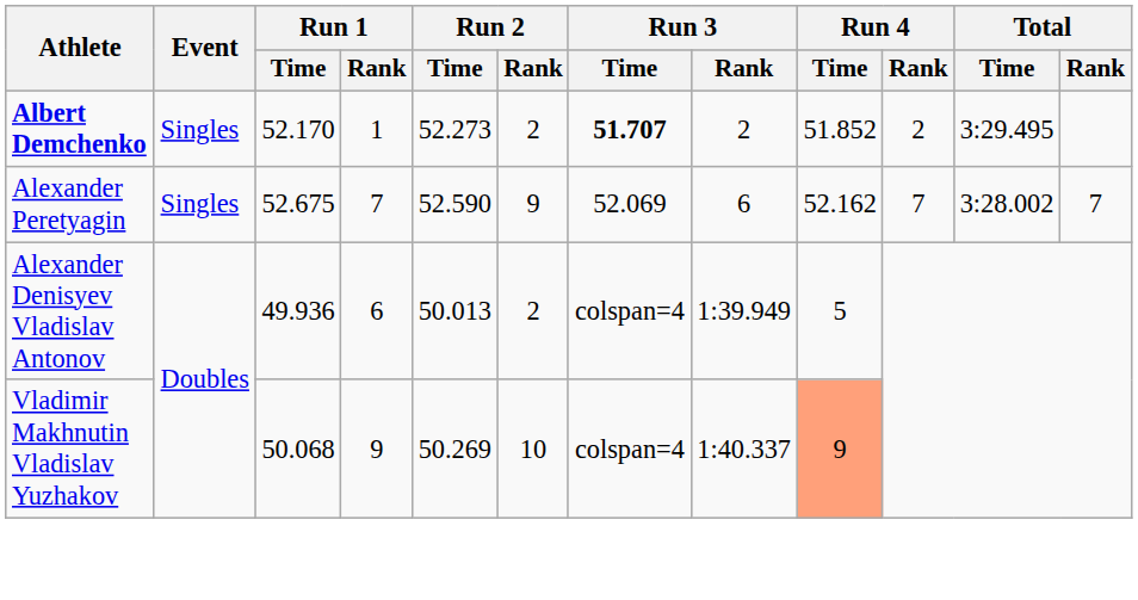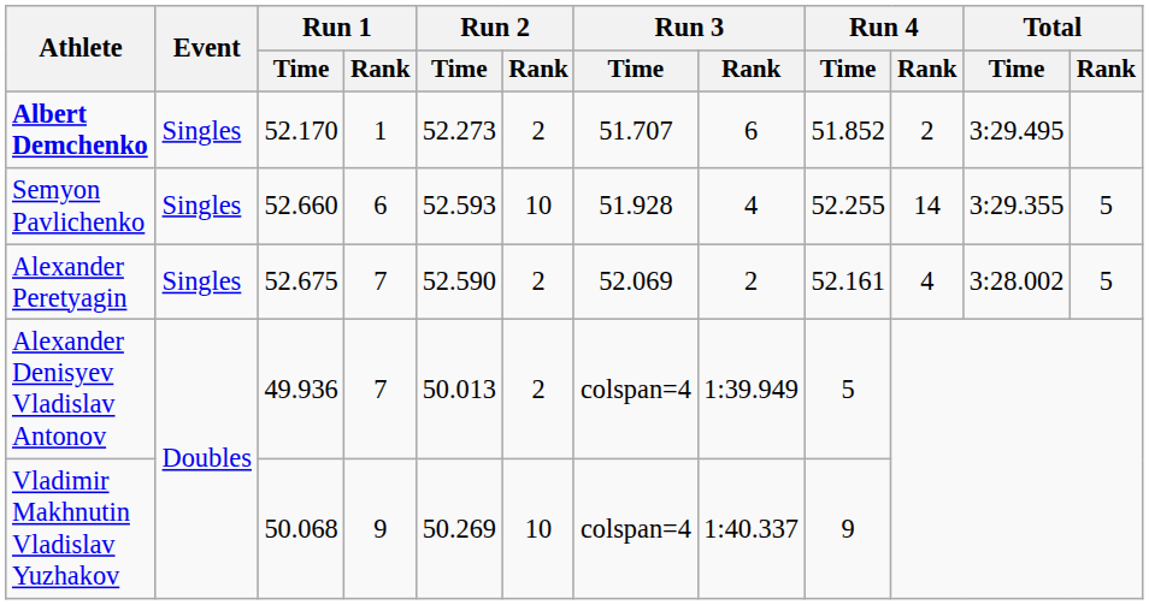Albert Demchenko | Run 3 / Time: bold -> normal
Albert Demchenko | Run 3 / Rank: 2 -> 6
+ row: Semyon Pavlichenko | Singles | 52.660 | 6 | 52.593 | 10 | 51.928 | 4 | 52.255 | 14 | 3:29.355 | 5
Alexander Peretyagin | Run 2 / Rank: 9 -> 2
Alexander Peretyagin | Run 3 / Rank: 6 -> 2
Alexander Peretyagin | Run 4 / Time: 52.162 -> 52.161
Alexander Peretyagin | Run 4 / Rank: 7 -> 4
Alexander Peretyagin | Total / Rank: 7 -> 5
Alexander Denisyev Vladislav Antonov | Run 1 / Rank: 6 -> 7
Vladimir Makhnutin Vladislav Yuzhakov | Run 4 / Time: lightsalmon background -> no background
